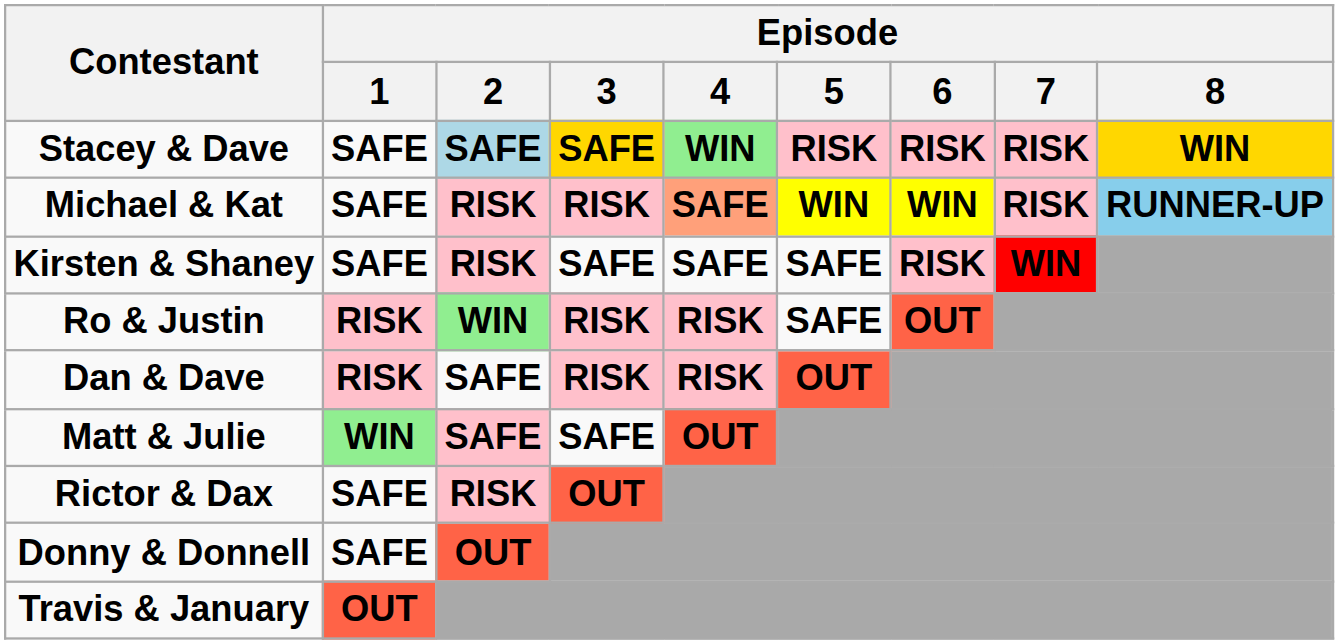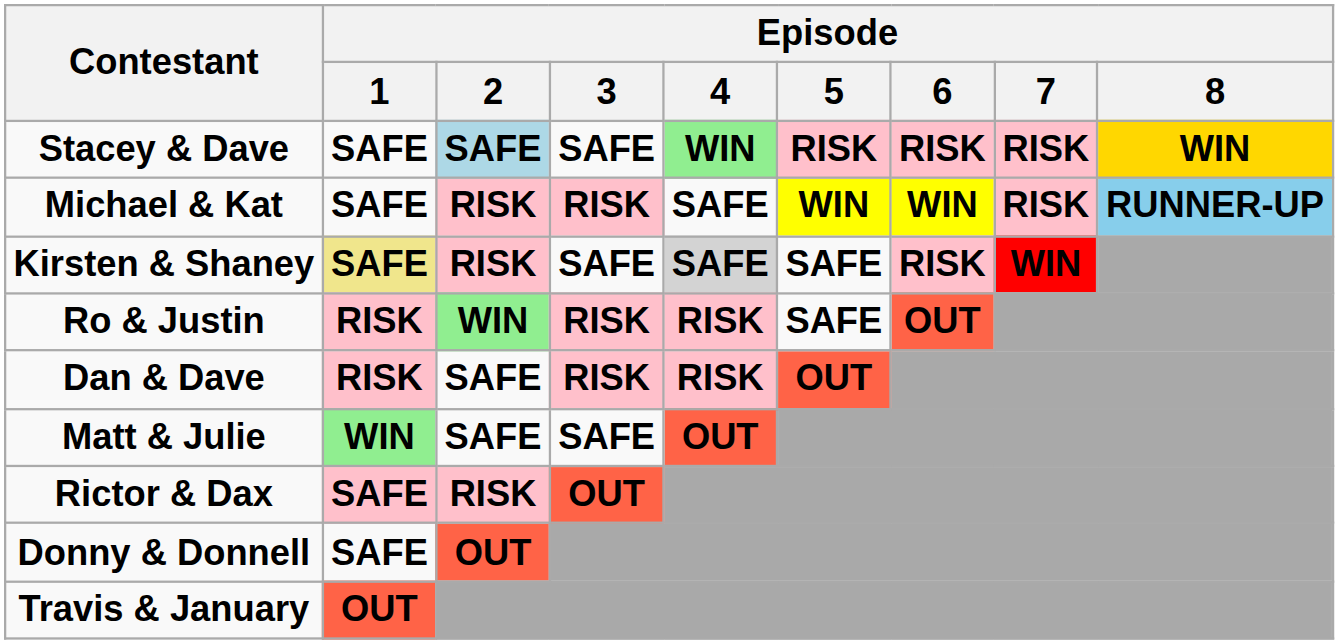Stacey & Dave | Episode / 3: gold background -> no background
Michael & Kat | Episode / 4: lightsalmon background -> no background
Kirsten & Shaney | Episode / 1: no background -> khaki background
Kirsten & Shaney | Episode / 4: no background -> lightgrey background
Matt & Julie | Episode / 2: pink background -> no background
Rictor & Dax | Episode / 1: no background -> pink background
